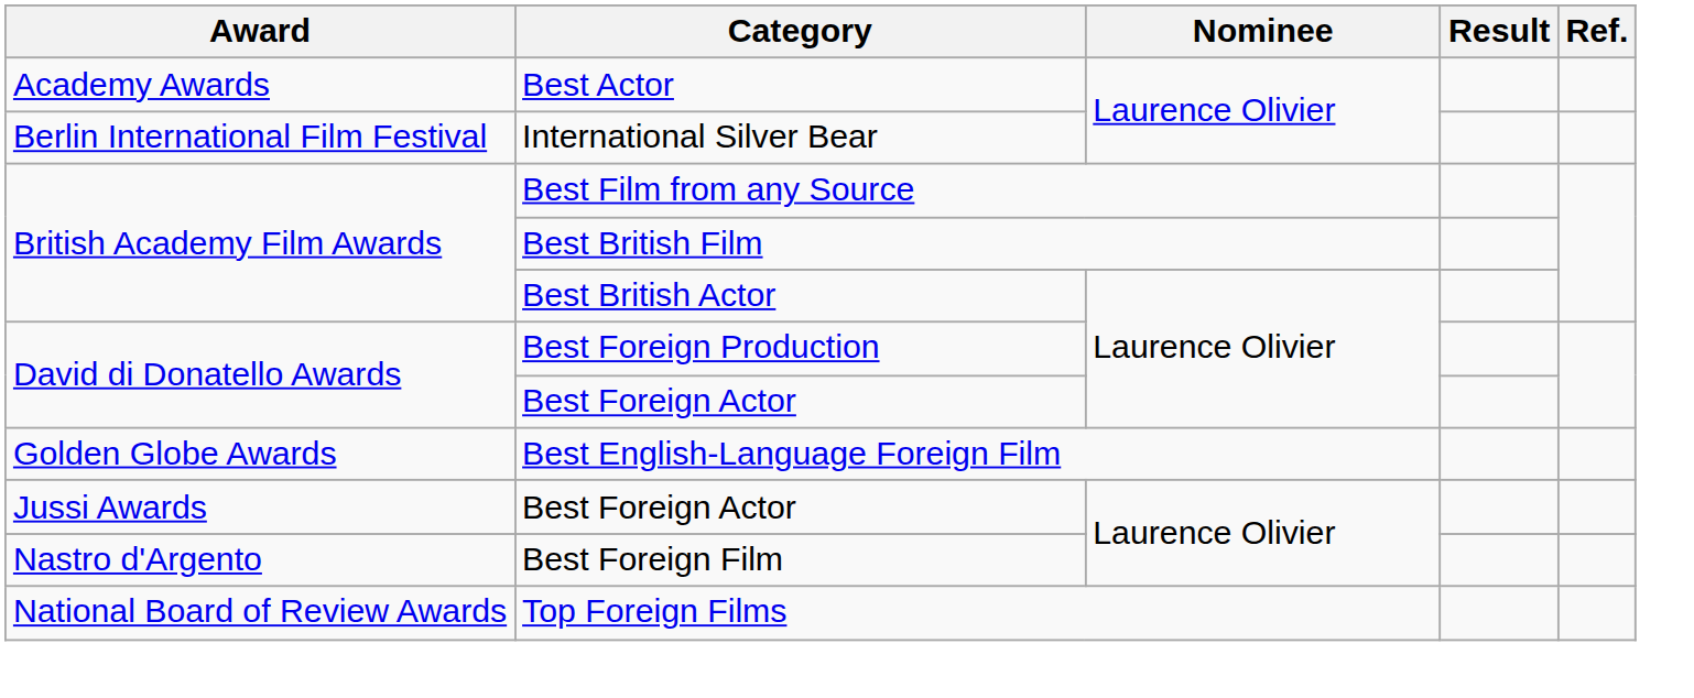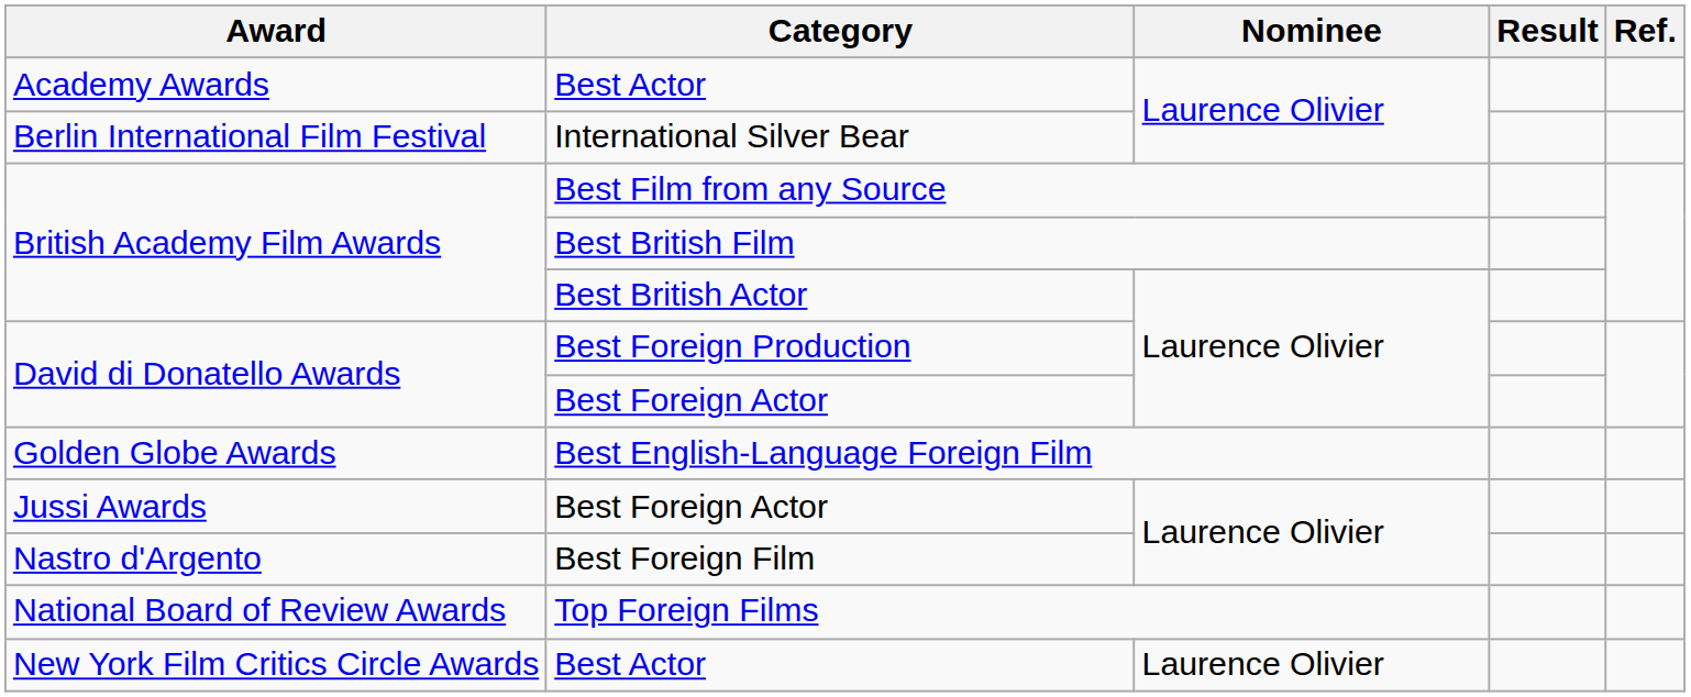+ row: New York Film Critics Circle Awards | Best Actor | Laurence Olivier
